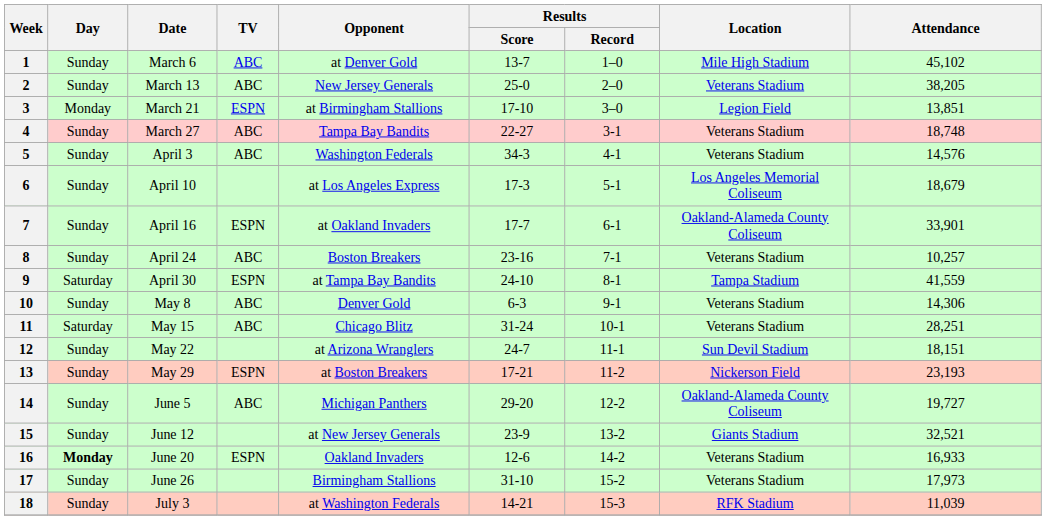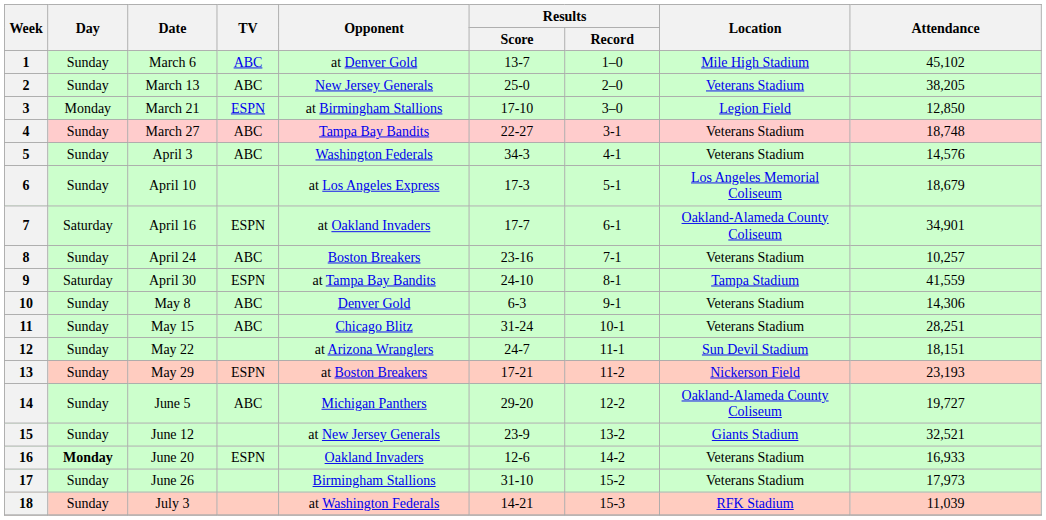3 | Attendance: 13,851 -> 12,850
7 | Day: Sunday -> Saturday
7 | Attendance: 33,901 -> 34,901
11 | Day: Saturday -> Sunday
